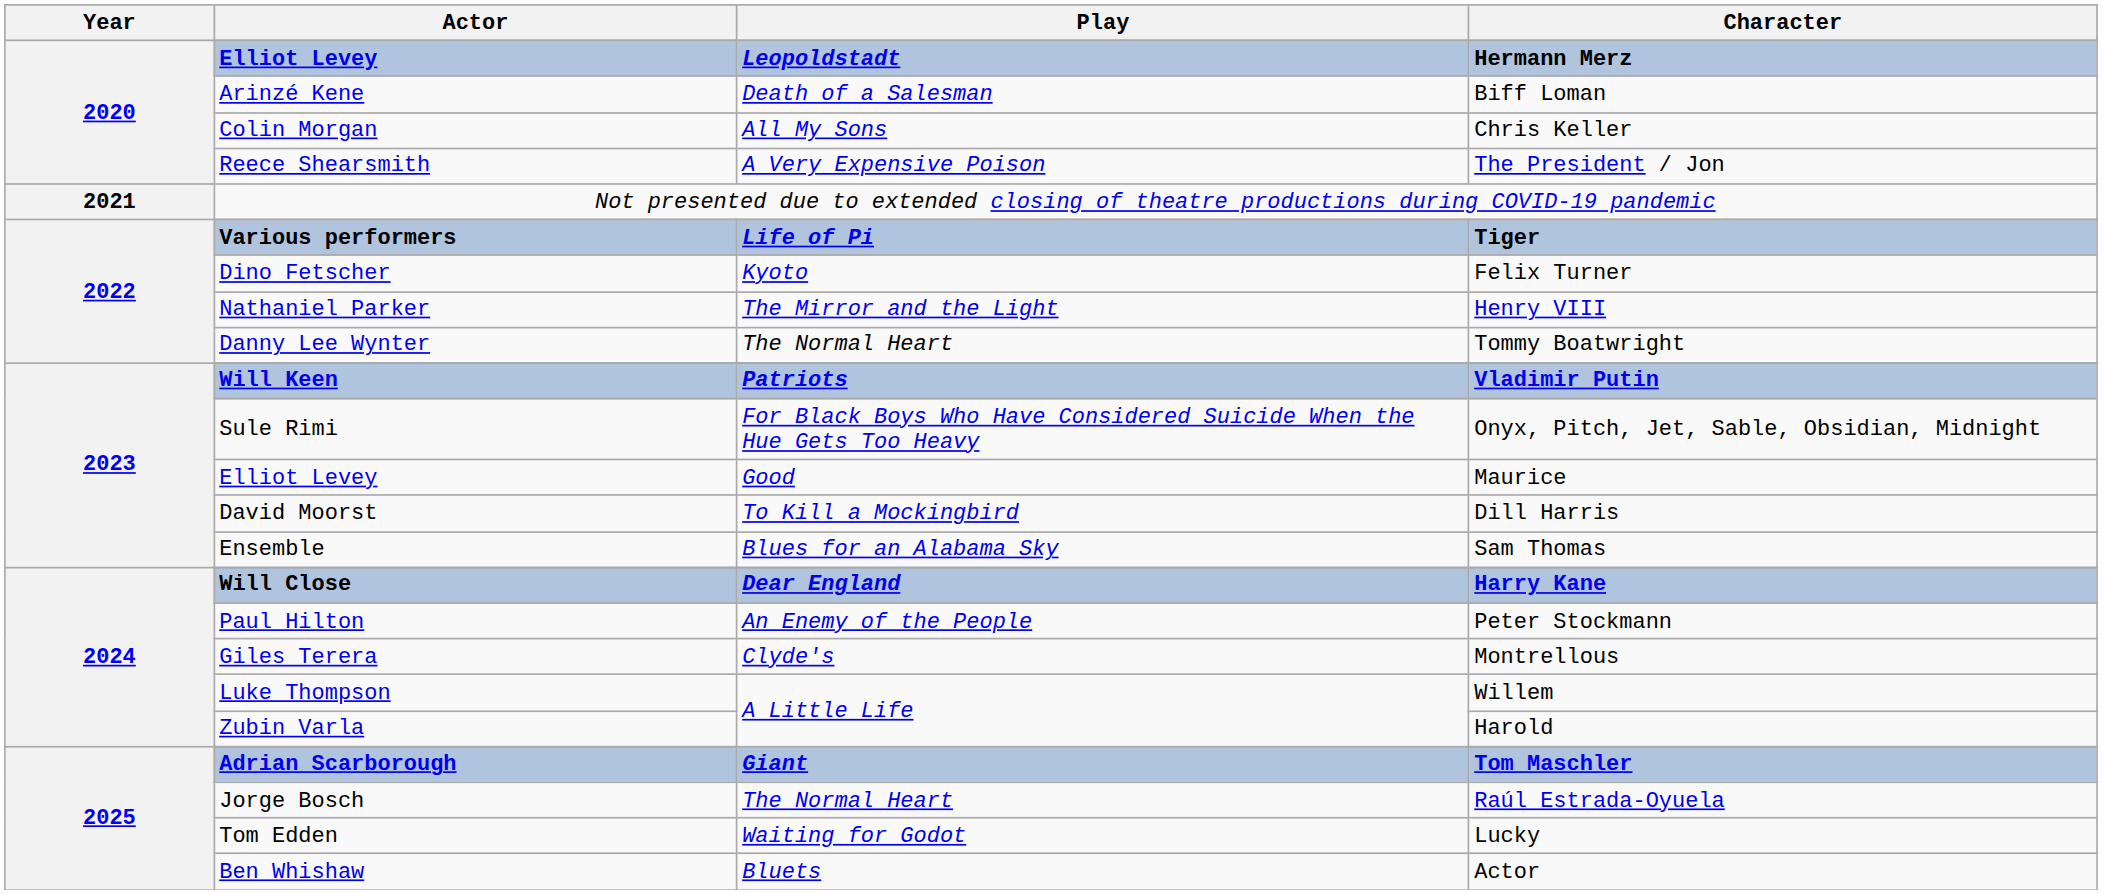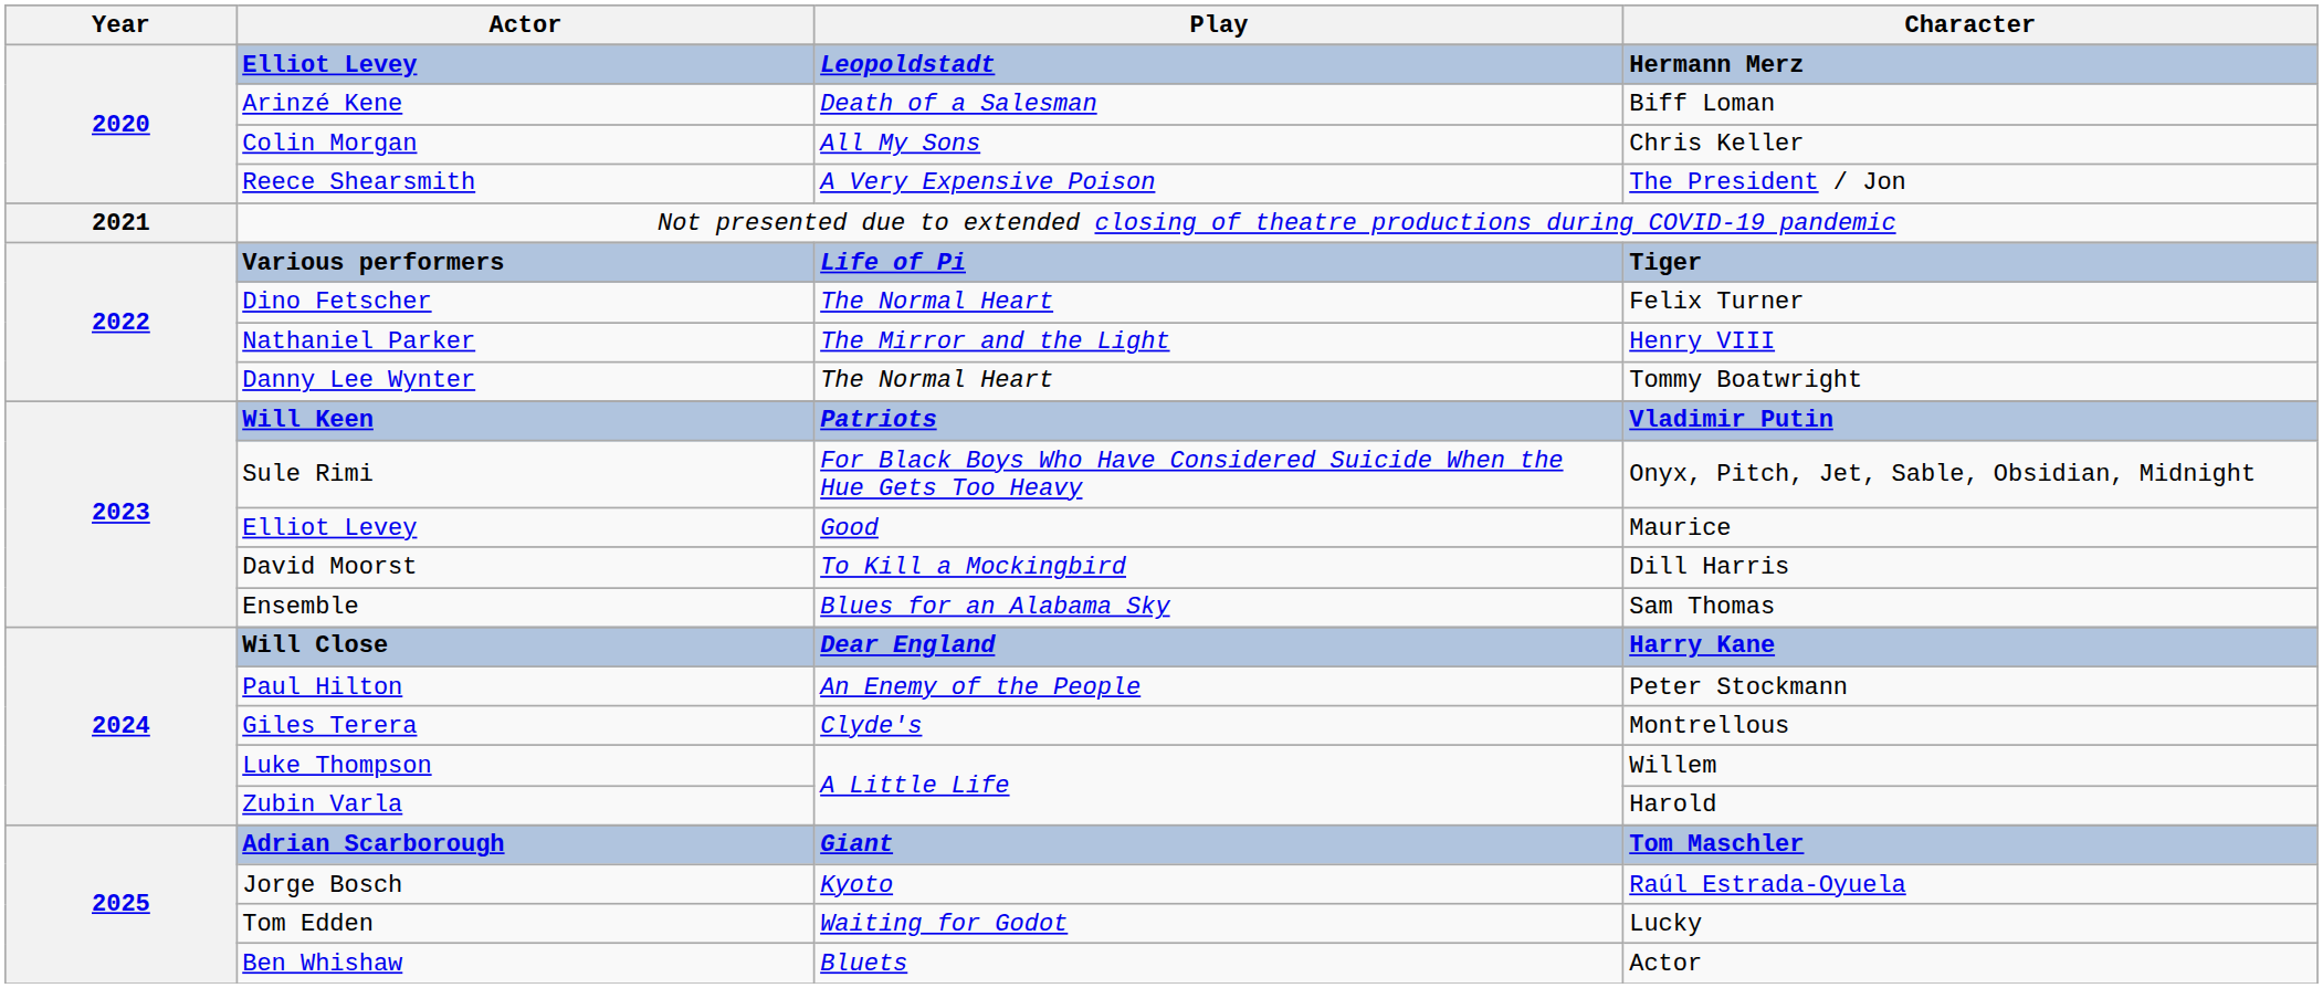Felix Turner | Play: Kyoto -> The Normal Heart
Raúl Estrada-Oyuela | Play: The Normal Heart -> Kyoto
